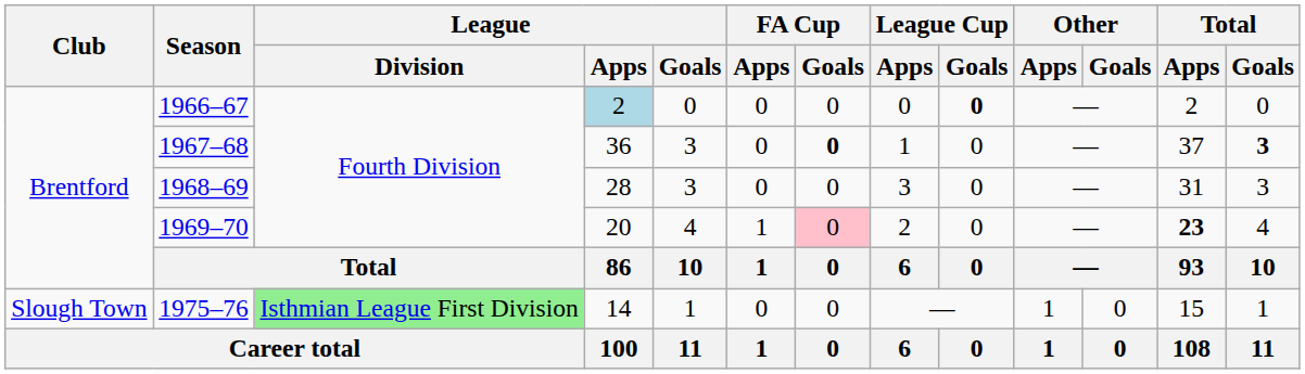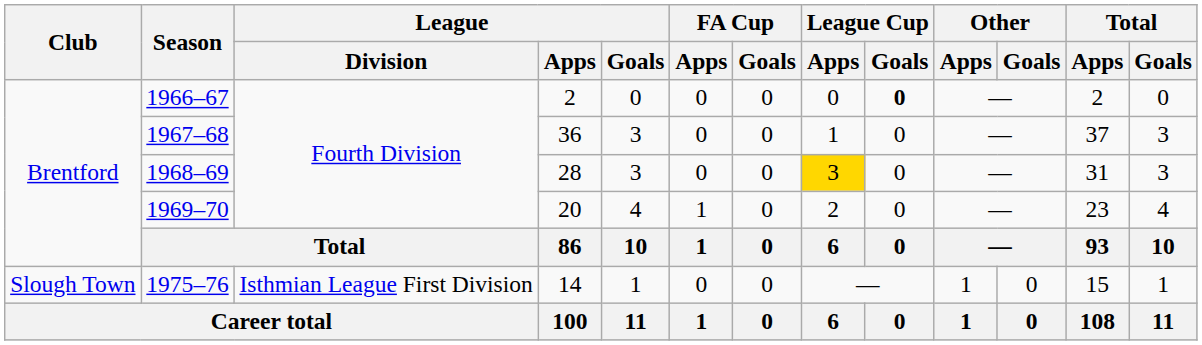1966–67 | League / Apps: lightblue background -> no background
1967–68 | FA Cup / Goals: bold -> normal
1967–68 | Total / Goals: bold -> normal
1968–69 | League Cup / Apps: no background -> gold background
1969–70 | FA Cup / Goals: pink background -> no background
1969–70 | Total / Apps: bold -> normal
1975–76 | League / Division: lightgreen background -> no background
